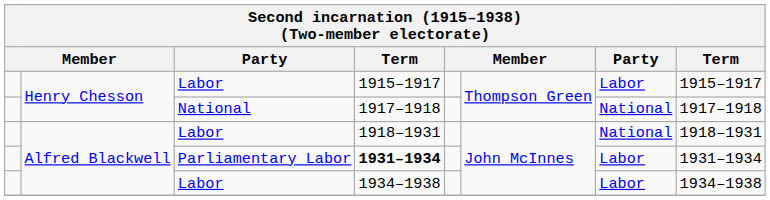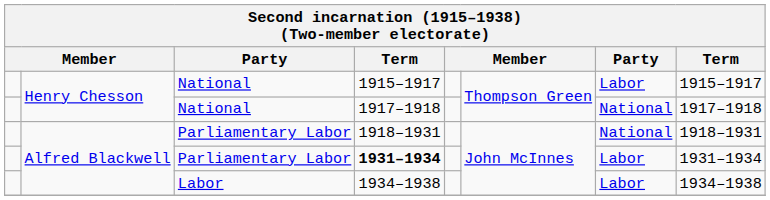row 3 | column 3: Labor -> National
row 5 | column 3: Labor -> Parliamentary Labor
